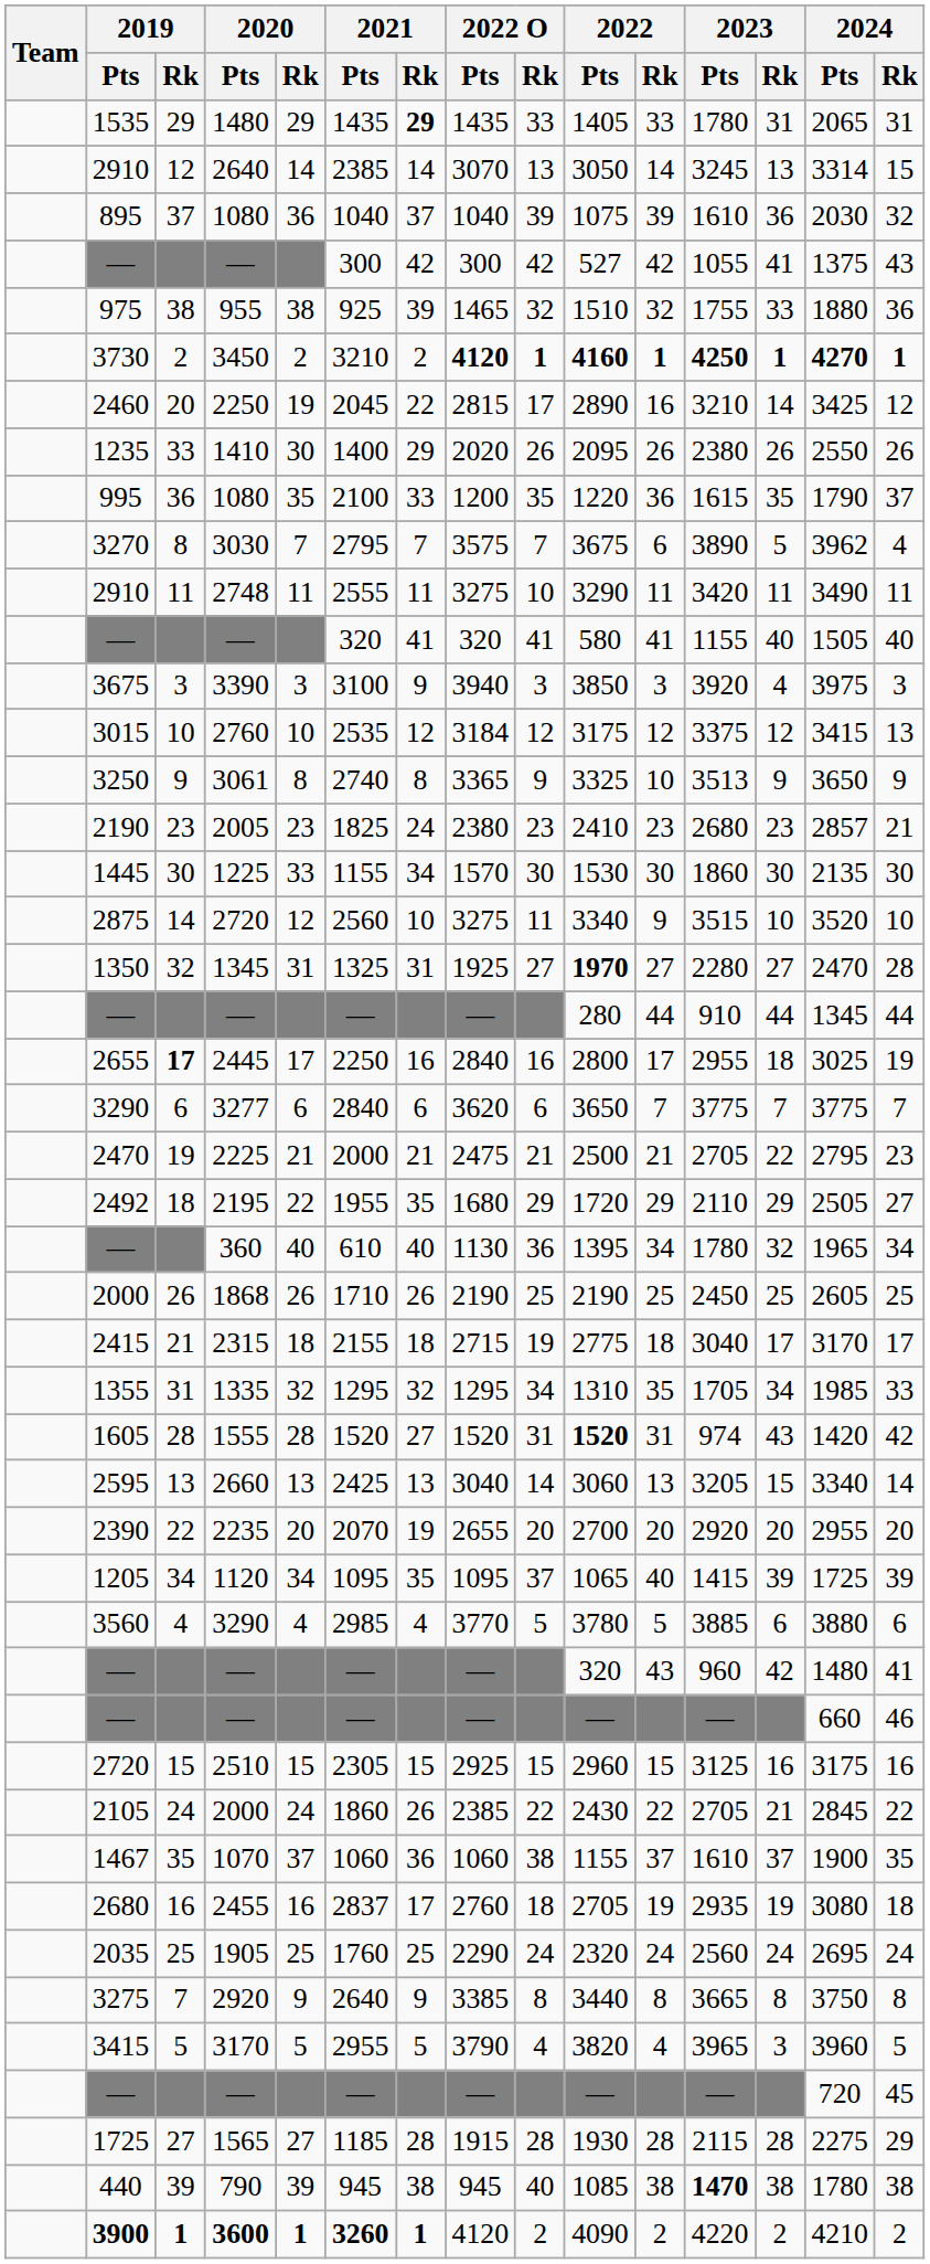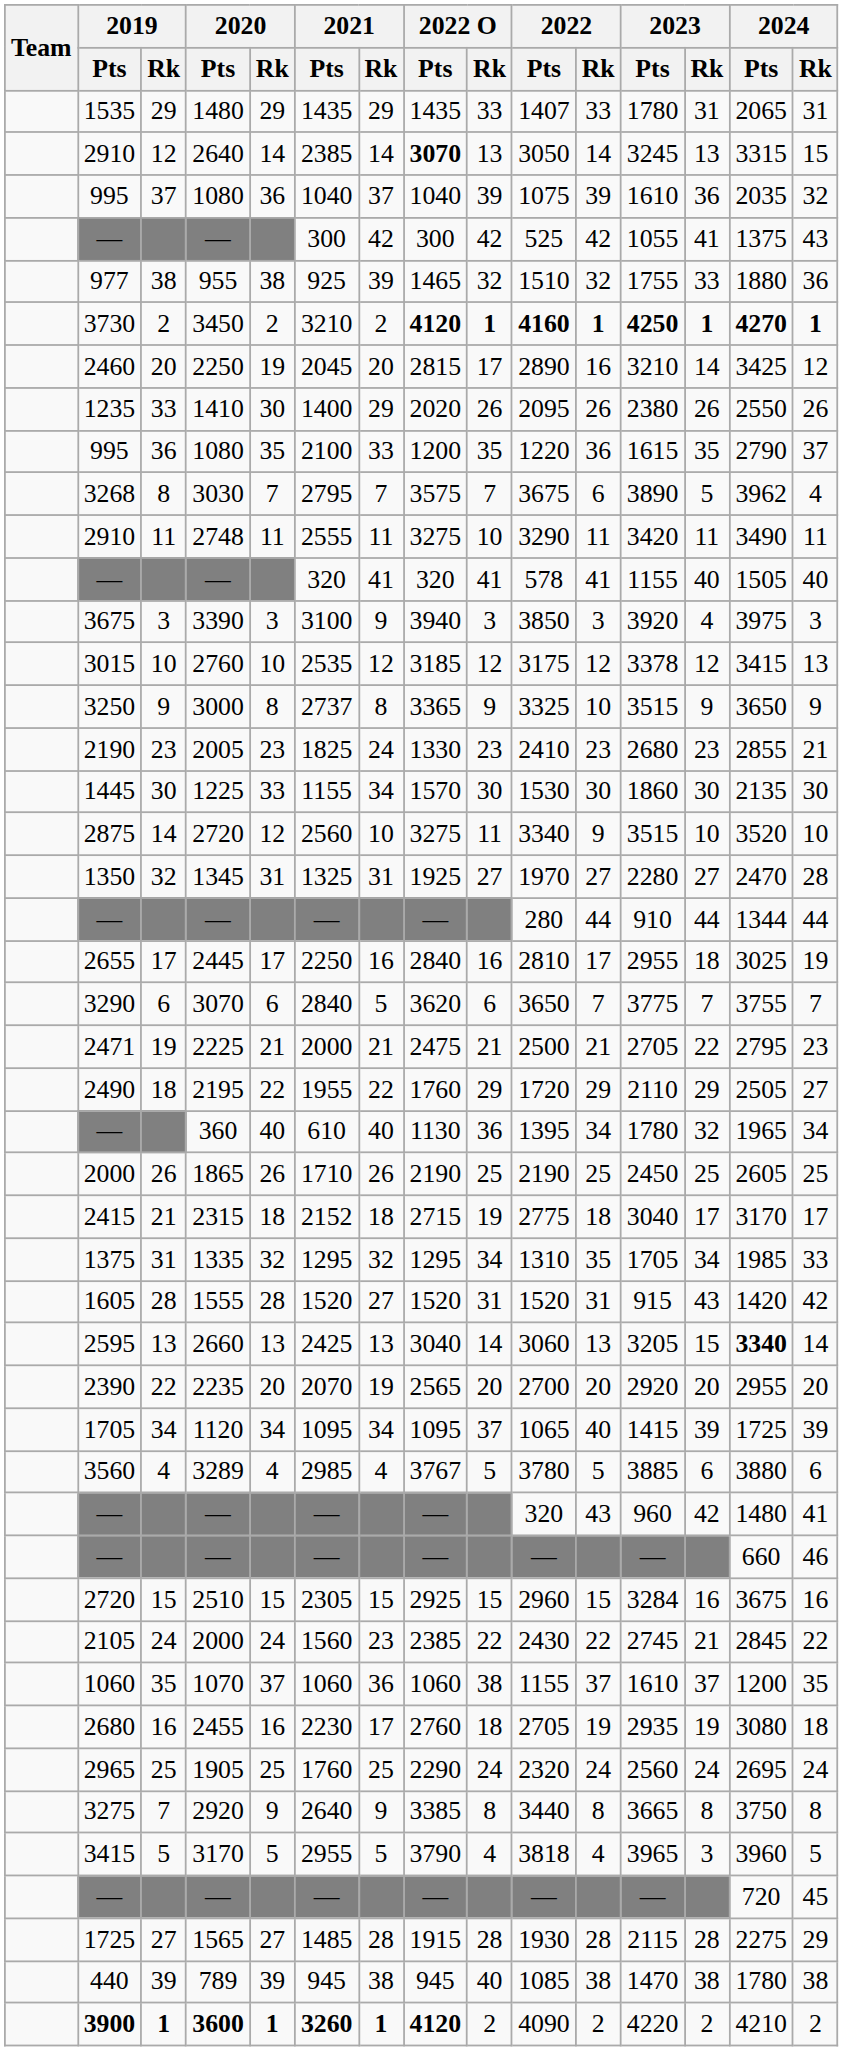row 3 | 2021 / Rk: bold -> normal
row 3 | 2022 / Pts: 1405 -> 1407
row 4 | 2022 O / Pts: normal -> bold
row 4 | 2024 / Pts: 3314 -> 3315
row 5 | 2019 / Pts: 895 -> 995
row 5 | 2024 / Pts: 2030 -> 2035
row 6 | 2022 / Pts: 527 -> 525
row 7 | 2019 / Pts: 975 -> 977
row 9 | 2021 / Rk: 22 -> 20
row 11 | 2024 / Pts: 1790 -> 2790
row 12 | 2019 / Pts: 3270 -> 3268
row 14 | 2022 / Pts: 580 -> 578
row 16 | 2022 O / Pts: 3184 -> 3185
row 16 | 2023 / Pts: 3375 -> 3378
row 17 | 2020 / Pts: 3061 -> 3000
row 17 | 2021 / Pts: 2740 -> 2737
row 17 | 2023 / Pts: 3513 -> 3515
row 18 | 2022 O / Pts: 2380 -> 1330
row 18 | 2024 / Pts: 2857 -> 2855
row 21 | 2022 / Pts: bold -> normal
row 22 | 2024 / Pts: 1345 -> 1344
row 23 | 2019 / Rk: bold -> normal
row 23 | 2022 / Pts: 2800 -> 2810
row 24 | 2020 / Pts: 3277 -> 3070
row 24 | 2021 / Rk: 6 -> 5
row 24 | 2024 / Pts: 3775 -> 3755
row 25 | 2019 / Pts: 2470 -> 2471
row 26 | 2019 / Pts: 2492 -> 2490
row 26 | 2021 / Rk: 35 -> 22
row 26 | 2022 O / Pts: 1680 -> 1760
row 28 | 2020 / Pts: 1868 -> 1865
row 29 | 2021 / Pts: 2155 -> 2152
row 30 | 2019 / Pts: 1355 -> 1375
row 31 | 2022 / Pts: bold -> normal
row 31 | 2023 / Pts: 974 -> 915
row 32 | 2024 / Pts: normal -> bold
row 33 | 2022 O / Pts: 2655 -> 2565
row 34 | 2019 / Pts: 1205 -> 1705
row 34 | 2021 / Rk: 35 -> 34
row 35 | 2020 / Pts: 3290 -> 3289
row 35 | 2022 O / Pts: 3770 -> 3767
row 38 | 2023 / Pts: 3125 -> 3284
row 38 | 2024 / Pts: 3175 -> 3675
row 39 | 2021 / Pts: 1860 -> 1560
row 39 | 2021 / Rk: 26 -> 23
row 39 | 2023 / Pts: 2705 -> 2745
row 40 | 2019 / Pts: 1467 -> 1060
row 40 | 2024 / Pts: 1900 -> 1200
row 41 | 2021 / Pts: 2837 -> 2230
row 42 | 2019 / Pts: 2035 -> 2965
row 44 | 2022 / Pts: 3820 -> 3818
row 46 | 2021 / Pts: 1185 -> 1485
row 47 | 2020 / Pts: 790 -> 789
row 47 | 2023 / Pts: bold -> normal
row 48 | 2022 O / Pts: normal -> bold
